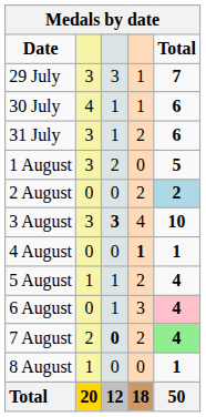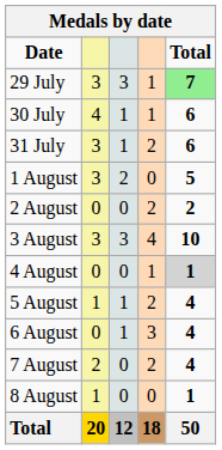29 July | Total: no background -> lightgreen background
2 August | Total: lightblue background -> no background
3 August | column 3: bold -> normal
4 August | column 4: bold -> normal
4 August | Total: no background -> lightgrey background
6 August | Total: pink background -> no background
7 August | column 3: bold -> normal
7 August | Total: lightgreen background -> no background
